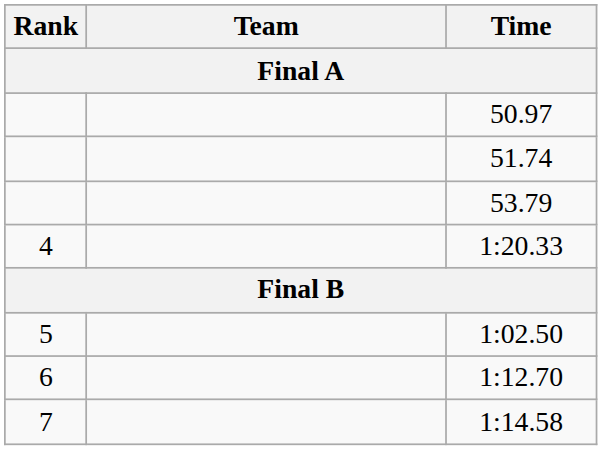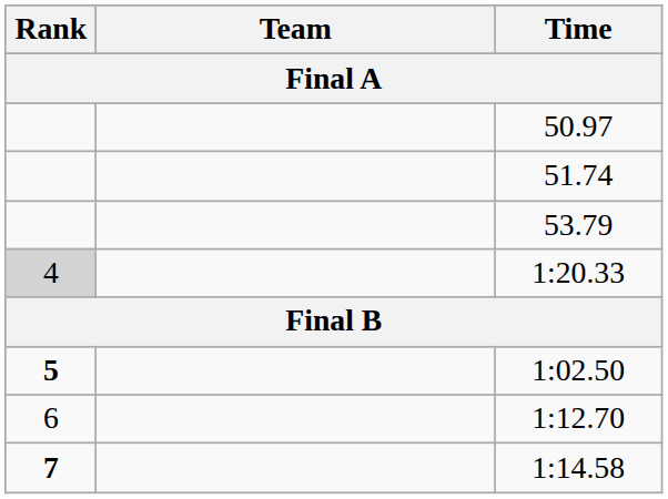1:20.33 | Rank: no background -> lightgrey background
1:02.50 | Rank: normal -> bold
1:14.58 | Rank: normal -> bold
